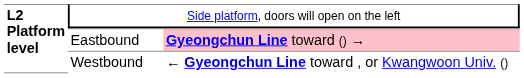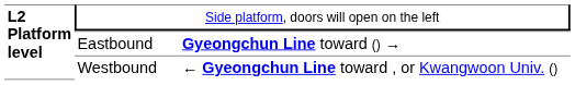Eastbound | column 3: pink background -> no background
